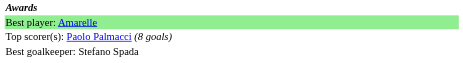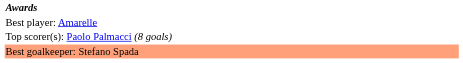Best player: Amarelle | Awards: lightgreen background -> no background
Best goalkeeper: Stefano Spada | Awards: no background -> lightsalmon background
